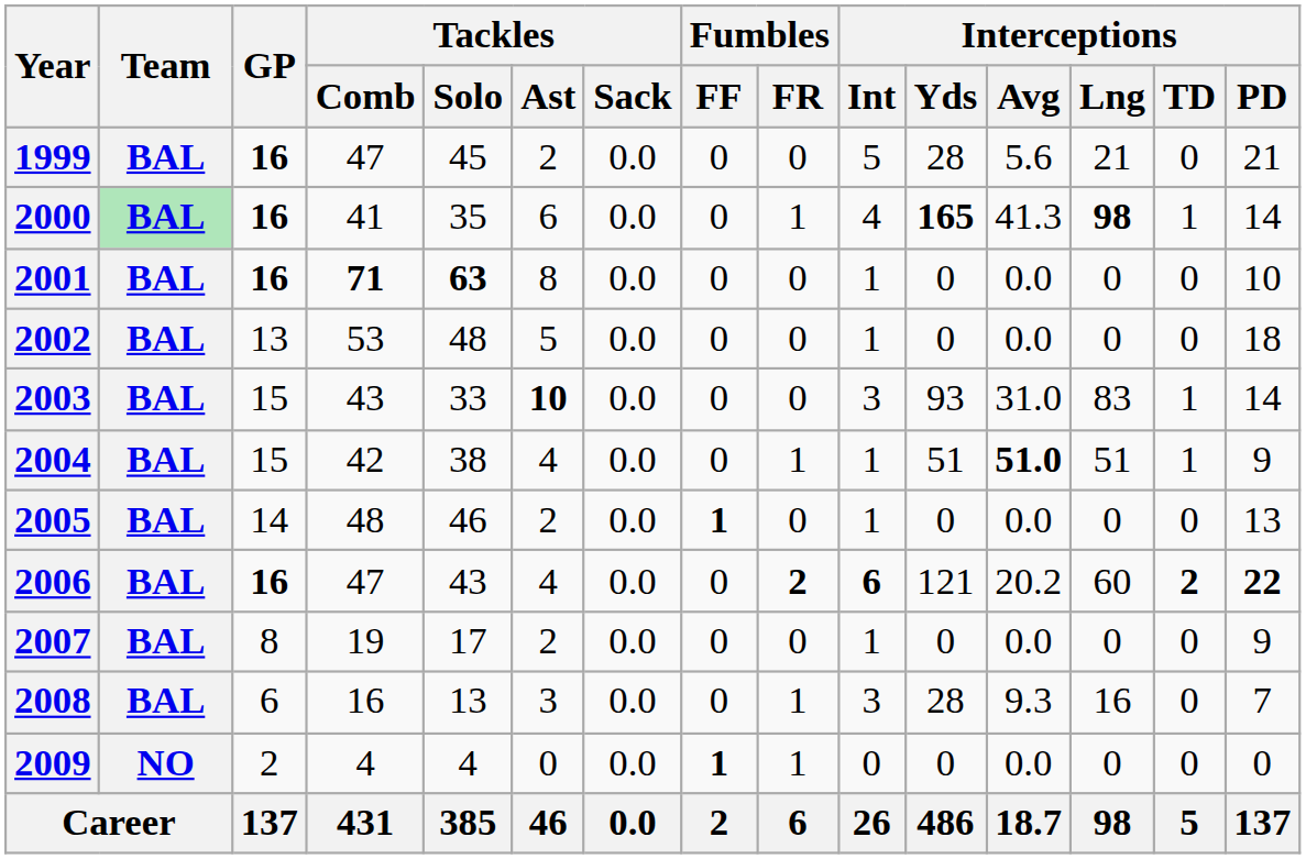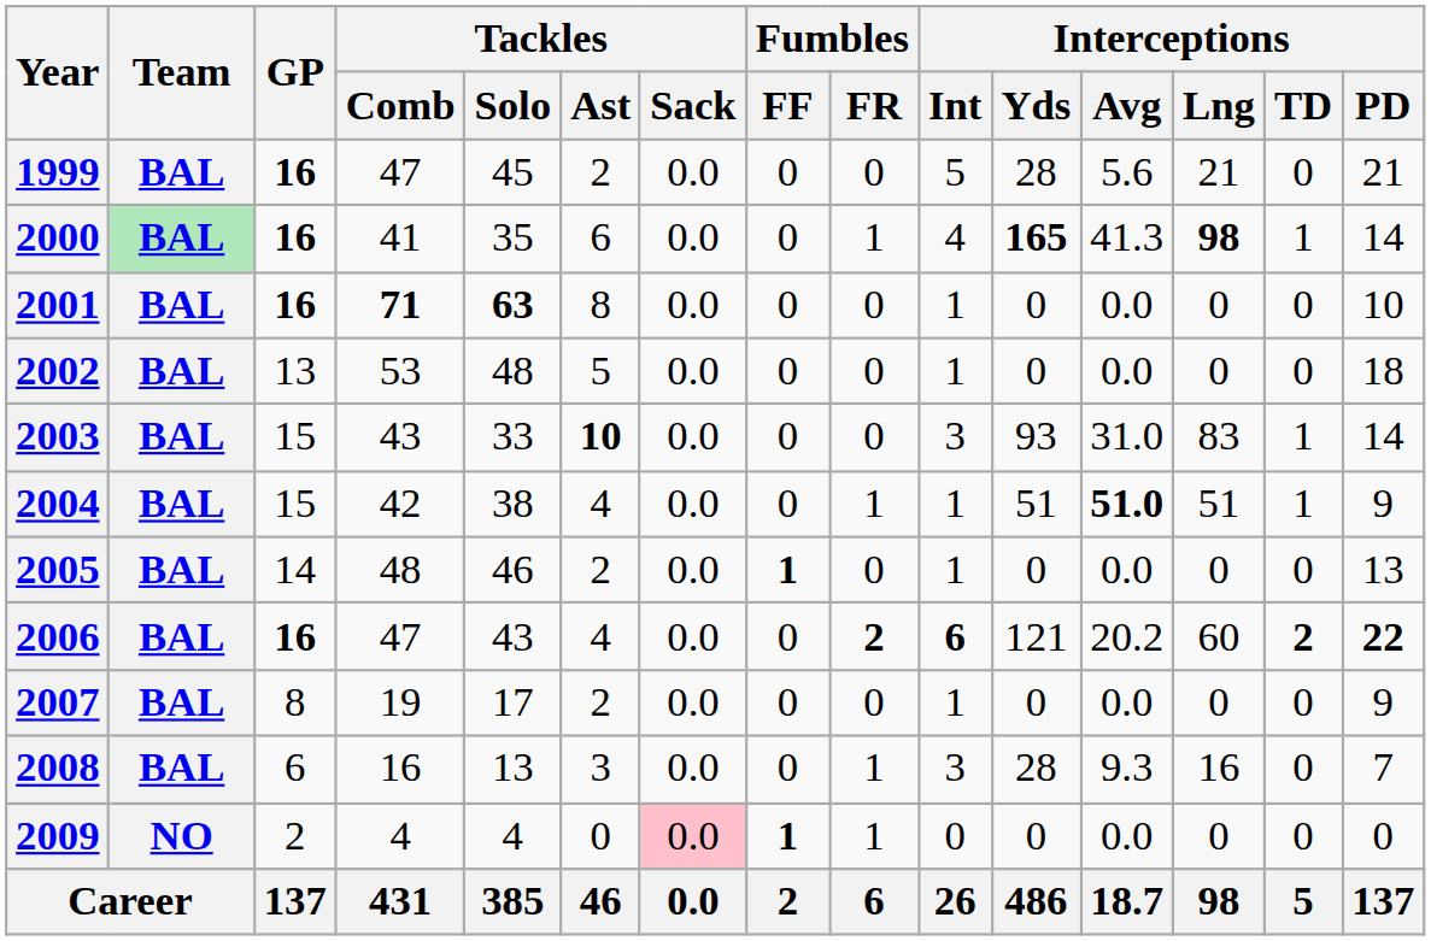2009 | Tackles / Sack: no background -> pink background
